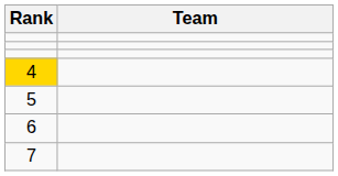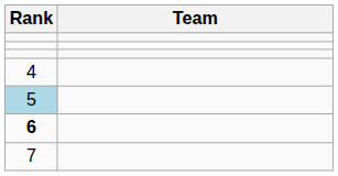row 5 | Rank: gold background -> no background
row 6 | Rank: no background -> lightblue background
row 7 | Rank: normal -> bold
